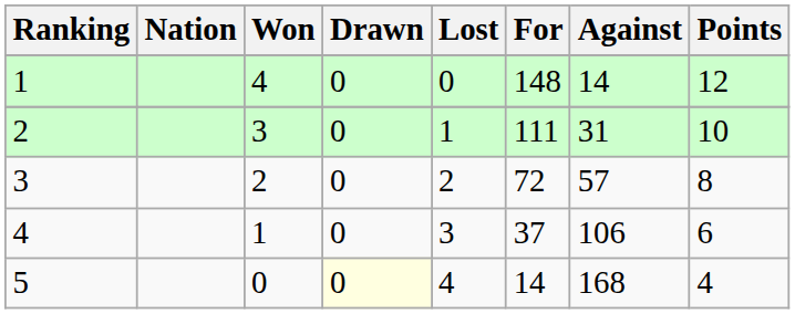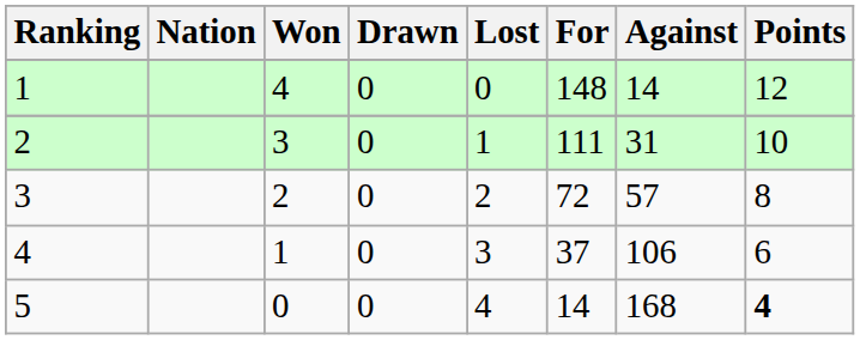5 | Drawn: lightyellow background -> no background
5 | Points: normal -> bold
